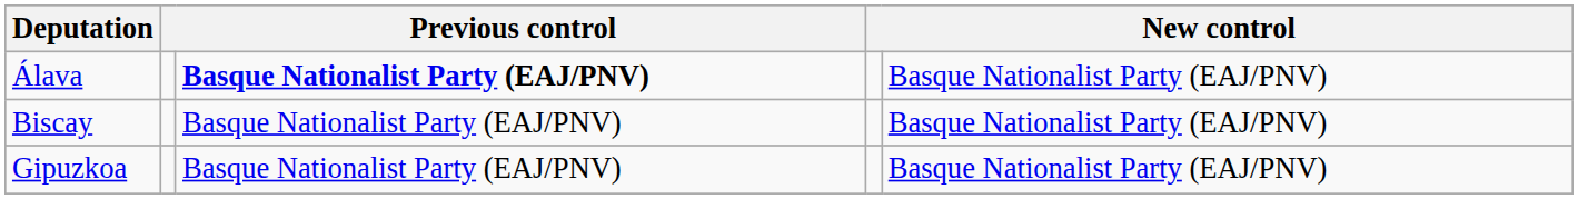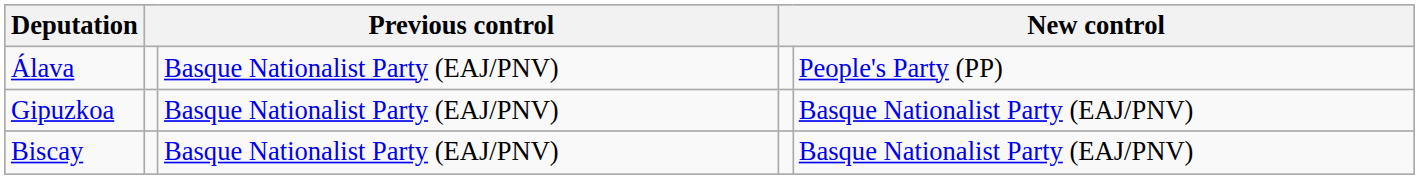Álava | column 3: bold -> normal
Álava | column 5: Basque Nationalist Party (EAJ/PNV) -> People's Party (PP)
rows swapped: Biscay <-> Gipuzkoa
